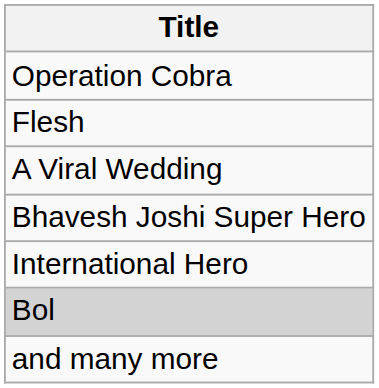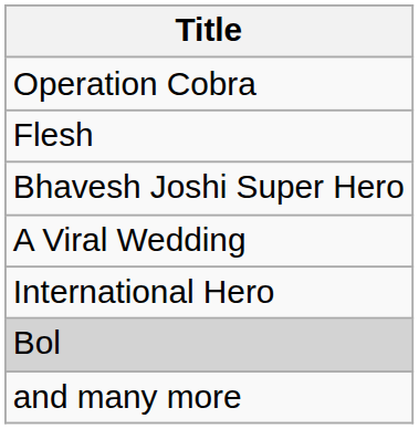row 4 | column 1: A Viral Wedding -> Bhavesh Joshi Super Hero
row 5 | column 1: Bhavesh Joshi Super Hero -> A Viral Wedding
